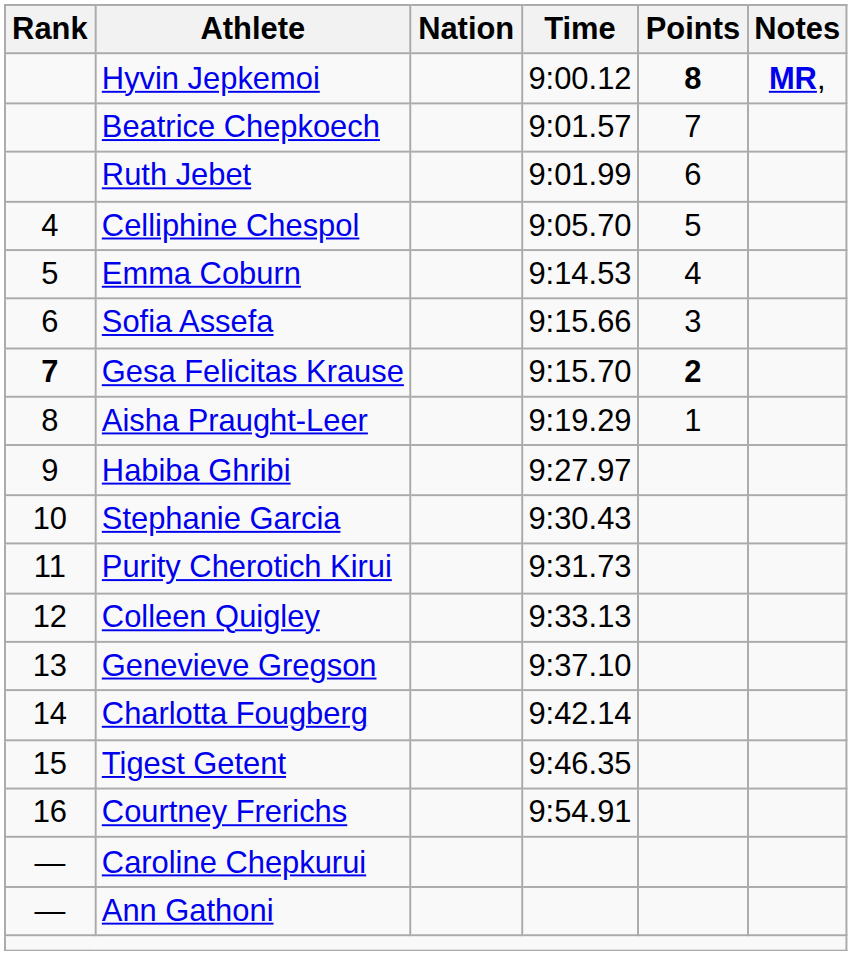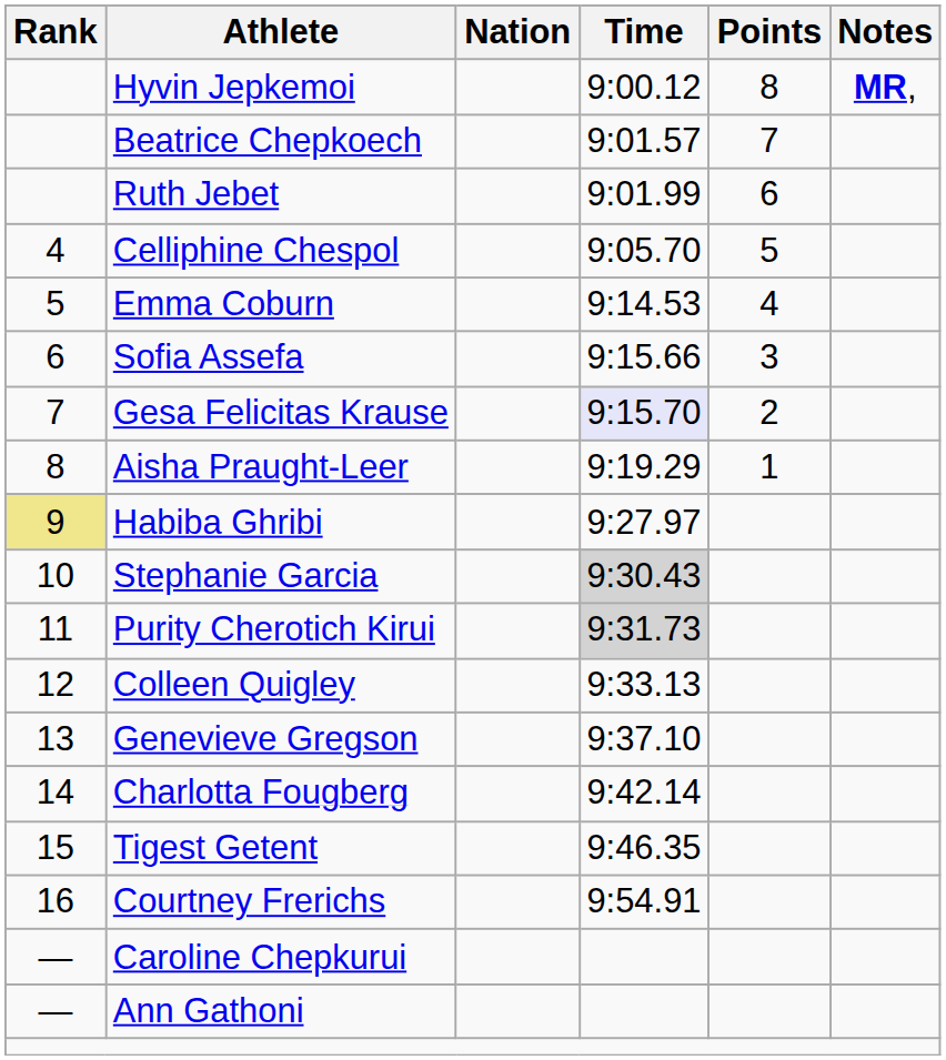Hyvin Jepkemoi | Points: bold -> normal
Gesa Felicitas Krause | Rank: bold -> normal
Gesa Felicitas Krause | Time: no background -> lavender background
Gesa Felicitas Krause | Points: bold -> normal
Habiba Ghribi | Rank: no background -> khaki background
Stephanie Garcia | Time: no background -> lightgrey background
Purity Cherotich Kirui | Time: no background -> lightgrey background
